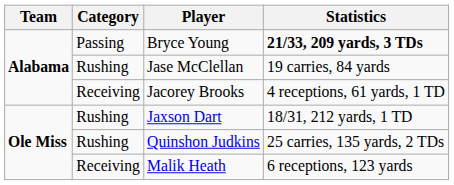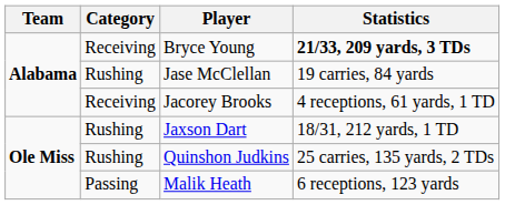Bryce Young | Category: Passing -> Receiving
Malik Heath | Category: Receiving -> Passing
